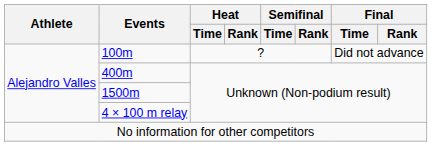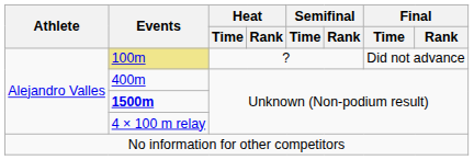100m | Events: no background -> khaki background
1500m | Events: normal -> bold
